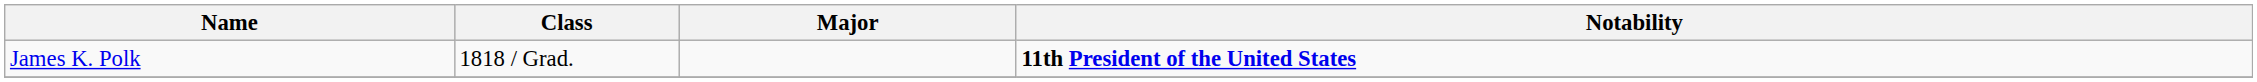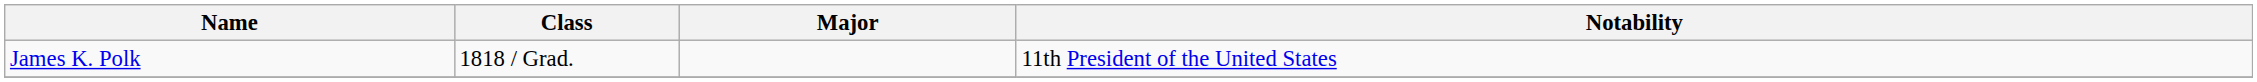James K. Polk | Notability: bold -> normal
